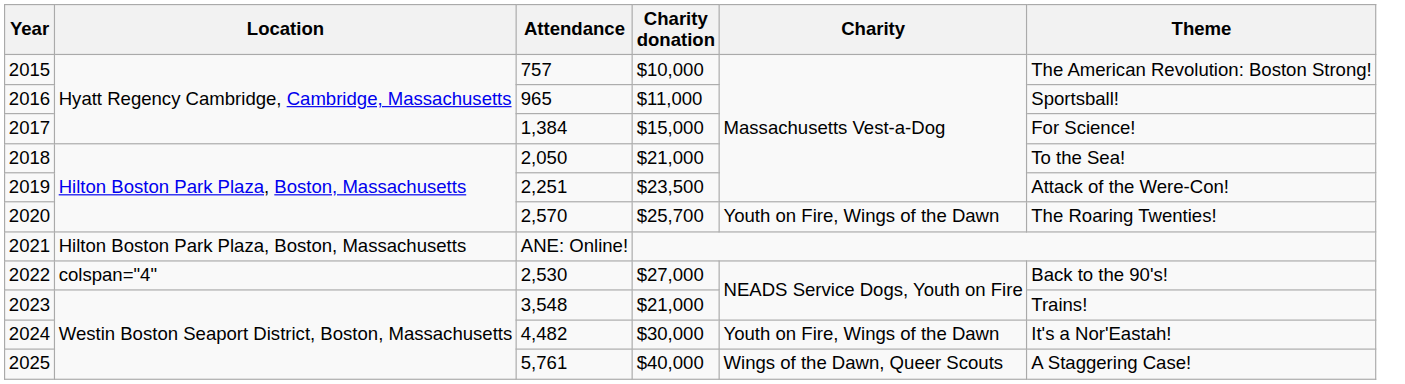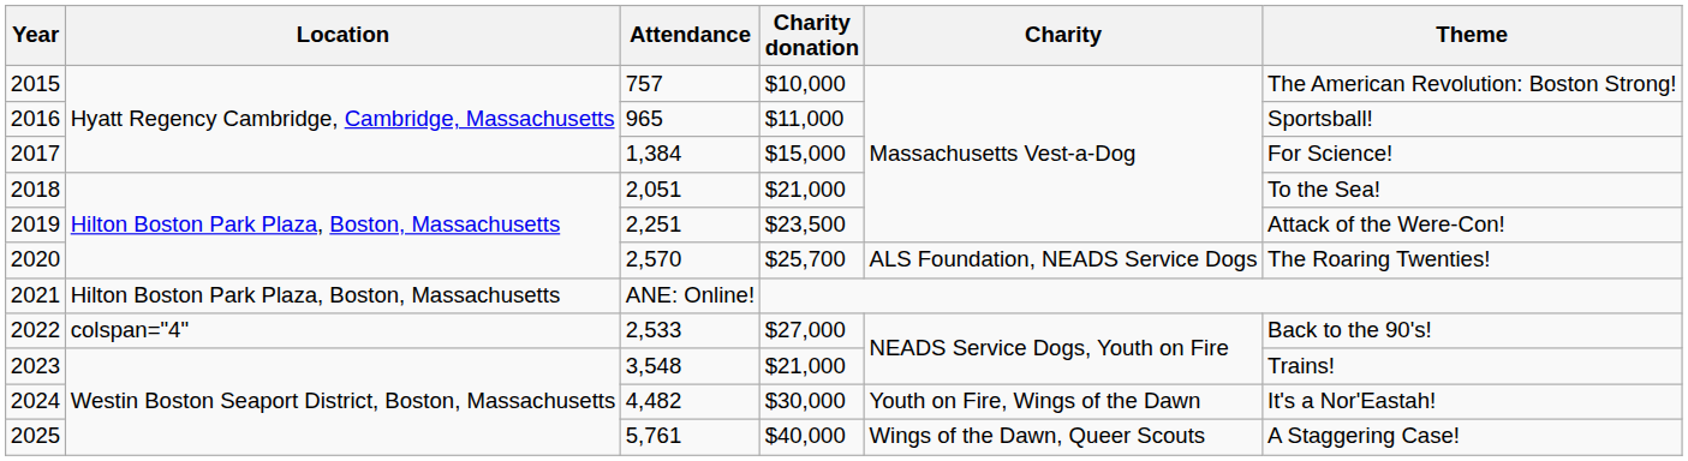2018 | Attendance: 2,050 -> 2,051
2020 | Charity: Youth on Fire, Wings of the Dawn -> ALS Foundation, NEADS Service Dogs
2022 | Attendance: 2,530 -> 2,533
